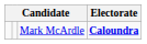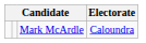Mark McArdle | Electorate: bold -> normal
